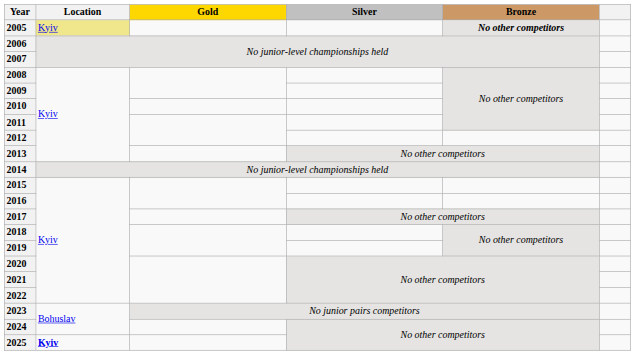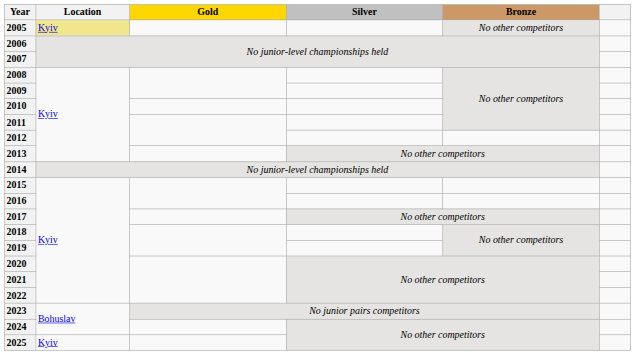2005 | Bronze: bold -> normal
2025 | Location: bold -> normal
